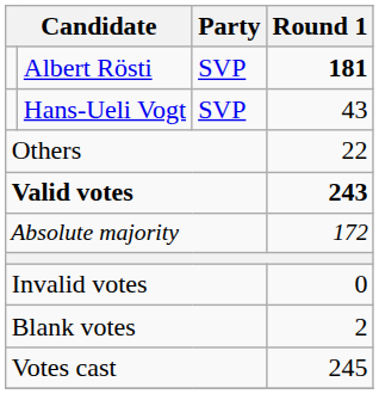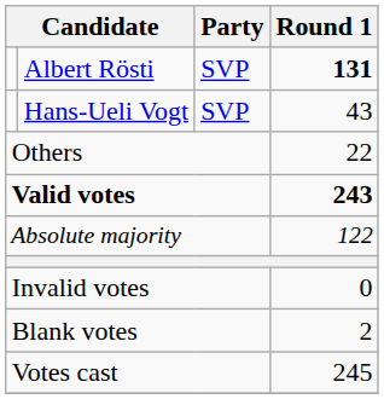Albert Rösti | Round 1: 181 -> 131
Absolute majority | Round 1: 172 -> 122
